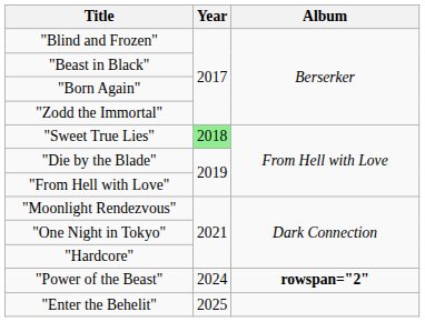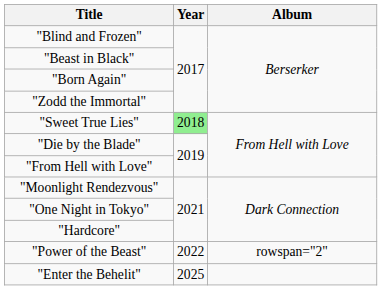"Power of the Beast" | Year: 2024 -> 2022
"Power of the Beast" | Album: bold -> normal
